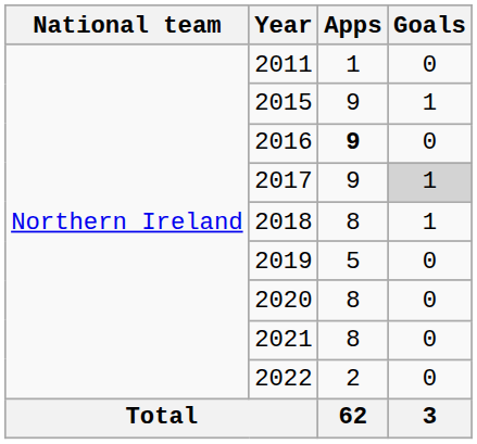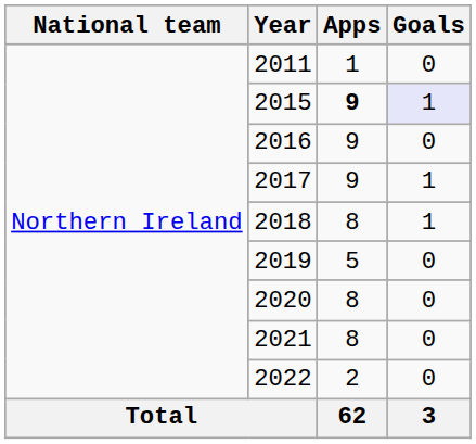2015 | Apps: normal -> bold
2015 | Goals: no background -> lavender background
2016 | Apps: bold -> normal
2017 | Goals: lightgrey background -> no background
